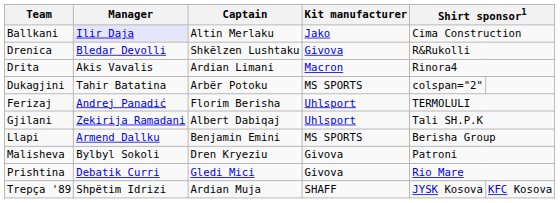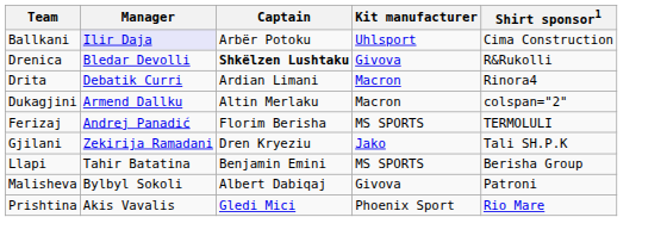Ballkani | Captain: Altin Merlaku -> Arbër Potoku
Ballkani | Kit manufacturer: Jako -> Uhlsport
Drenica | Captain: normal -> bold
Drita | Manager: Akis Vavalis -> Debatik Curri
Dukagjini | Manager: Tahir Batatina -> Armend Dallku
Dukagjini | Captain: Arbër Potoku -> Altin Merlaku
Dukagjini | Kit manufacturer: MS SPORTS -> Macron
Ferizaj | Kit manufacturer: Uhlsport -> MS SPORTS
Gjilani | Captain: Albert Dabiqaj -> Dren Kryeziu
Gjilani | Kit manufacturer: Uhlsport -> Jako
Llapi | Manager: Armend Dallku -> Tahir Batatina
Malisheva | Captain: Dren Kryeziu -> Albert Dabiqaj
Prishtina | Manager: Debatik Curri -> Akis Vavalis
Prishtina | Kit manufacturer: Givova -> Phoenix Sport
- row: Trepça '89 | Shpëtim Idrizi | Ardian Muja | SHAFF | JYSK Kosova | KFC Kosova
